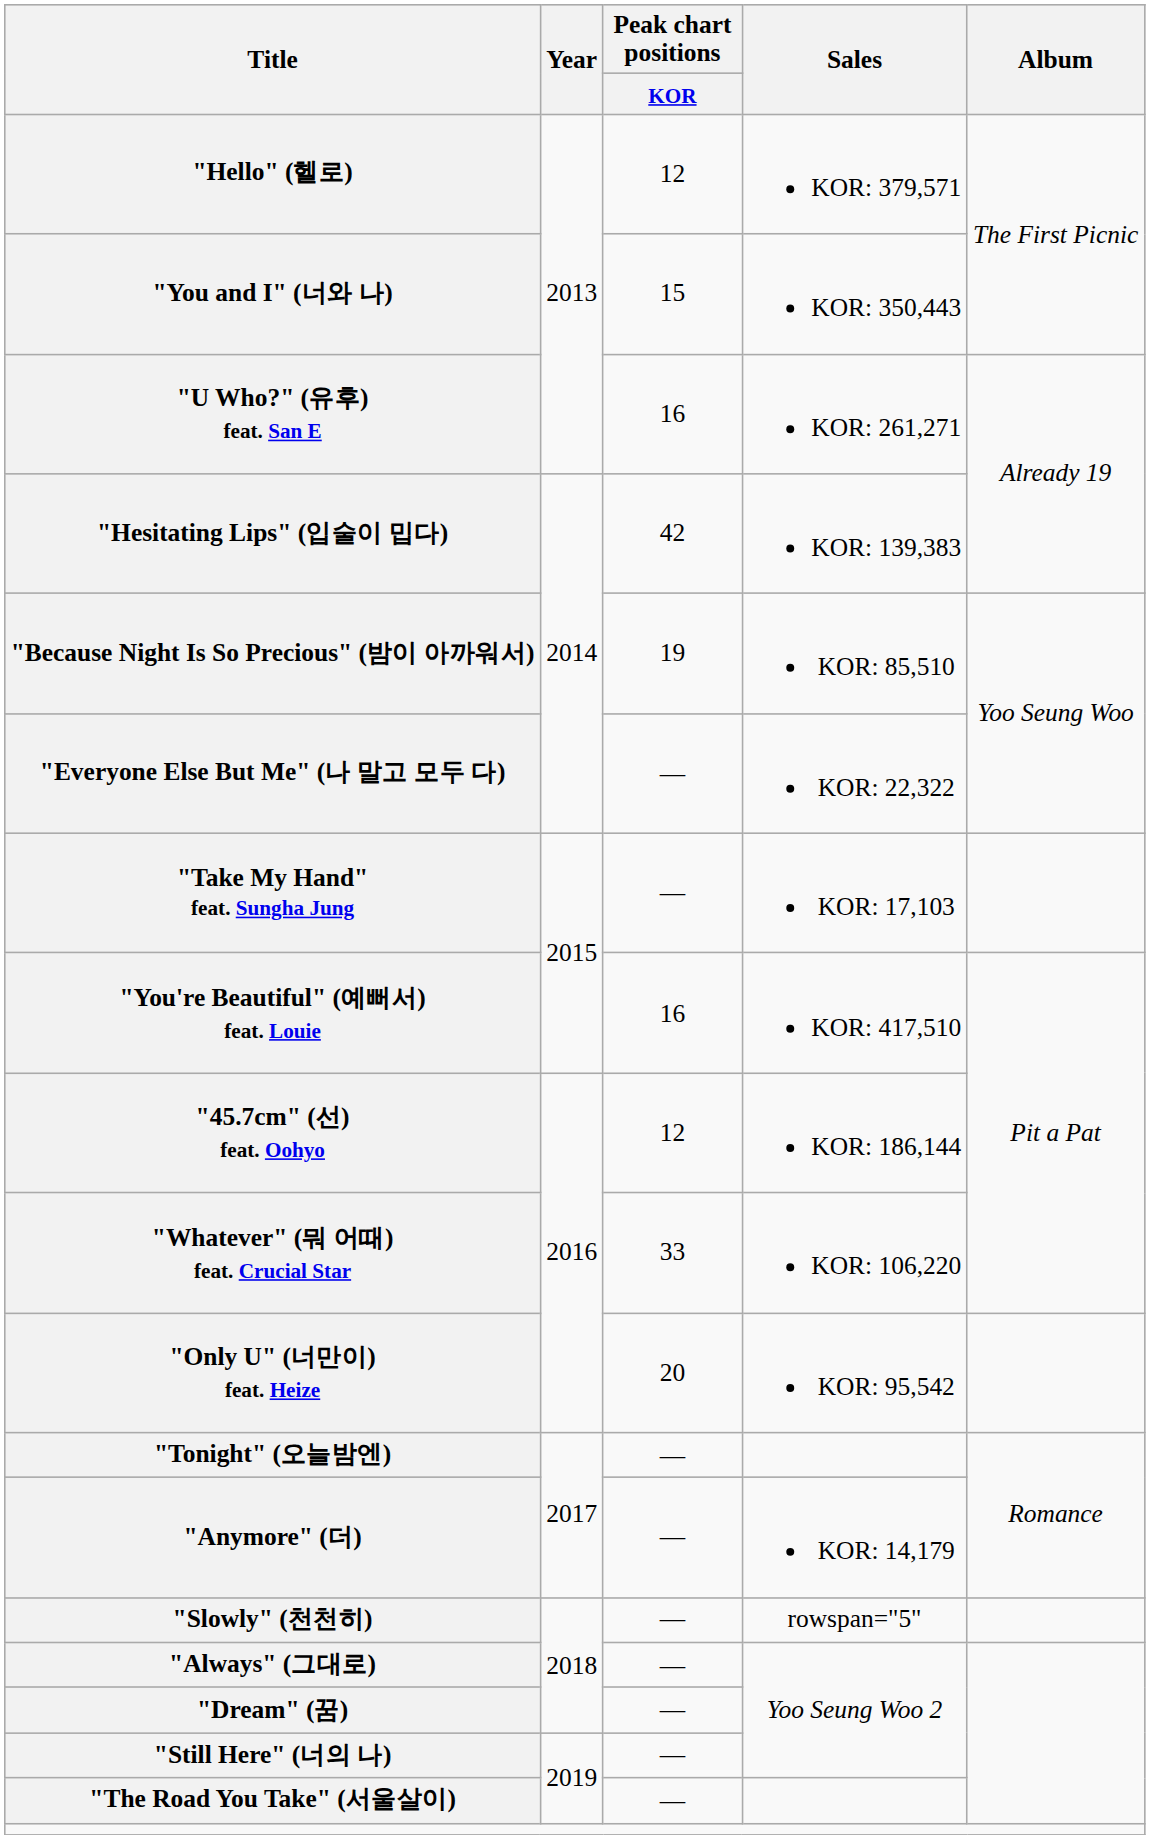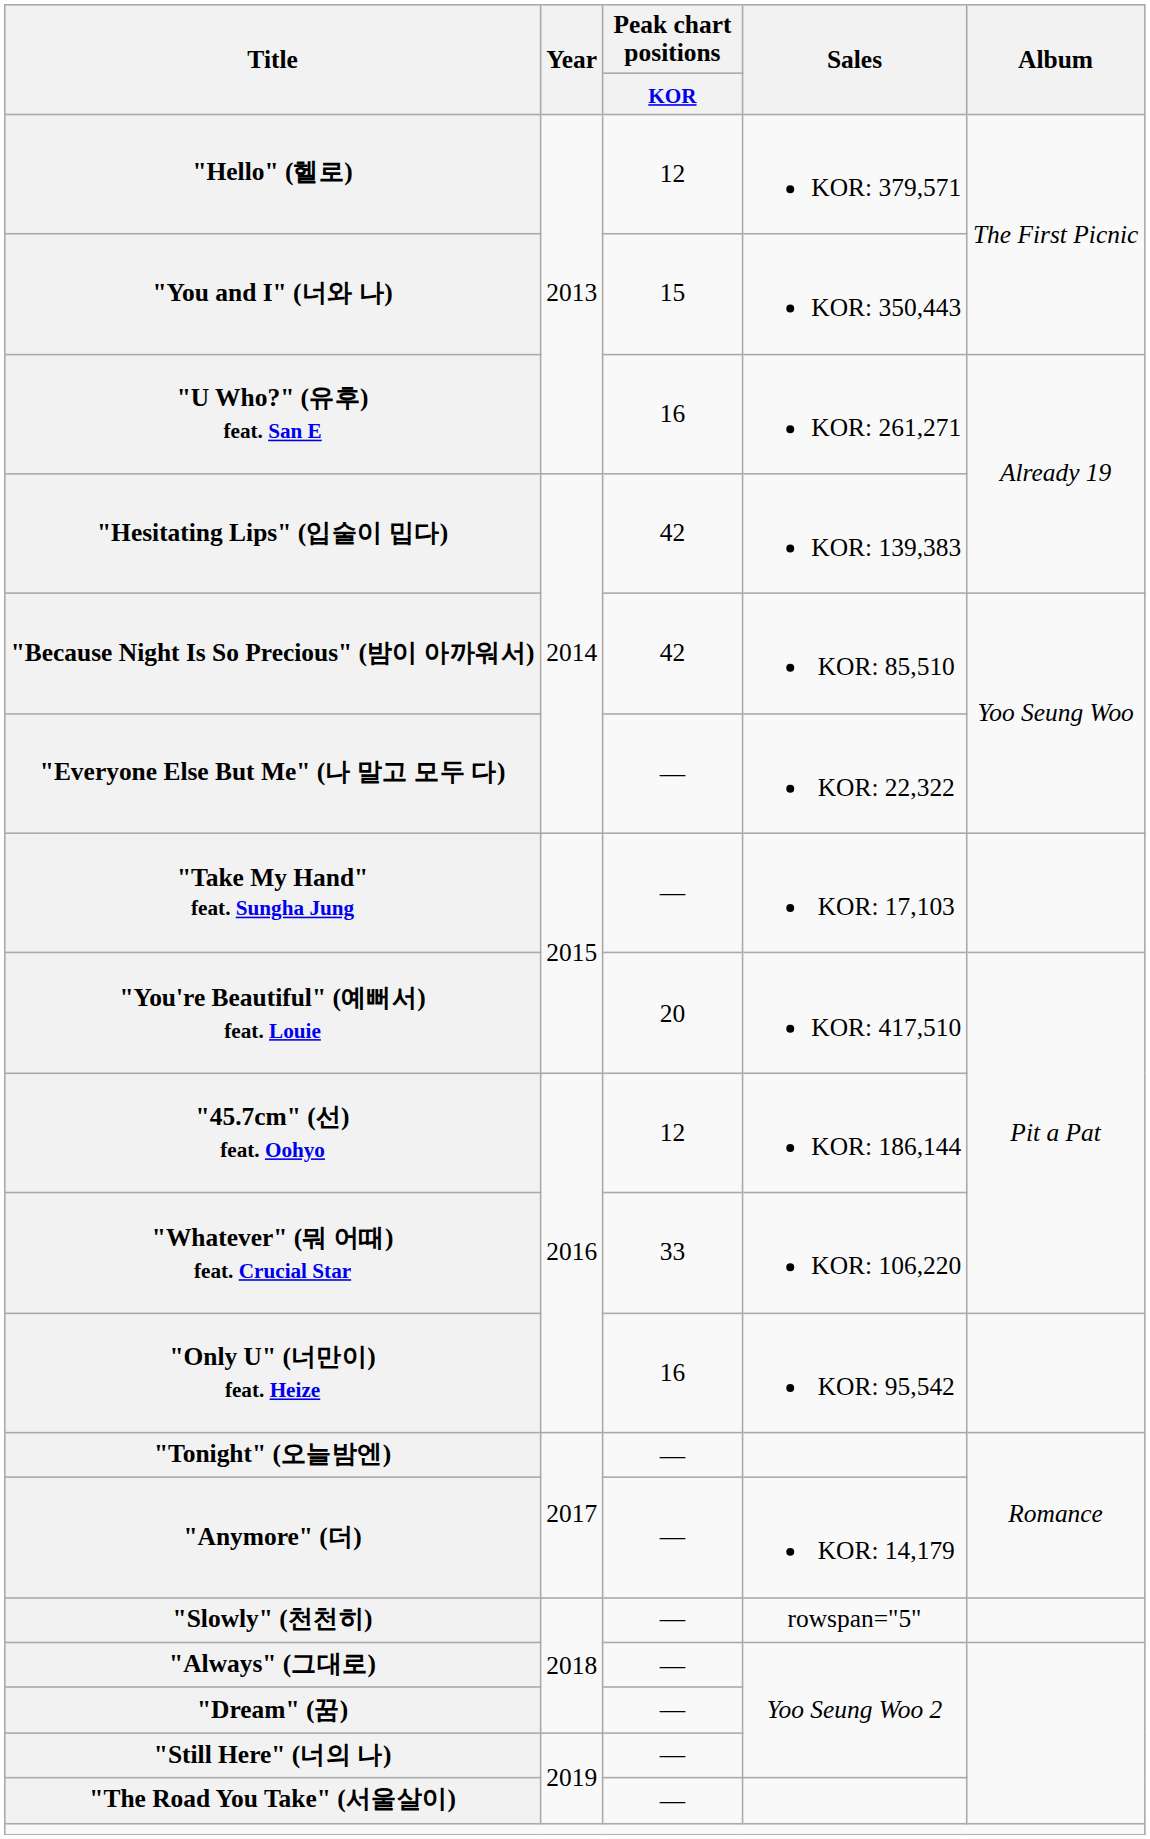"Because Night Is So Precious" (밤이 아까워서) | Peak chart positions / KOR: 19 -> 42
"You're Beautiful" (예뻐서) feat. Louie | Peak chart positions / KOR: 16 -> 20
"Only U" (너만이) feat. Heize | Peak chart positions / KOR: 20 -> 16
